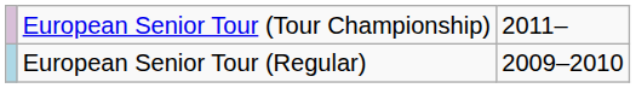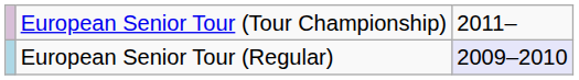European Senior Tour (Regular) | column 3: no background -> lavender background
